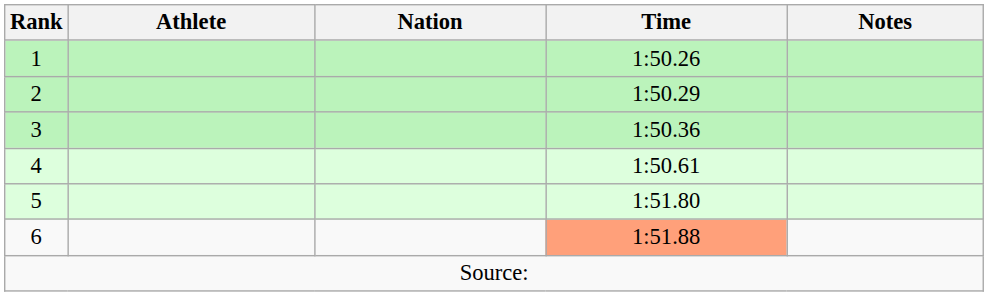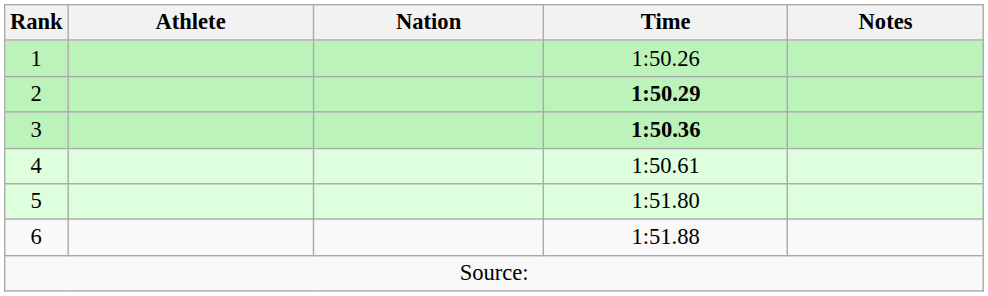2 | Time: normal -> bold
3 | Time: normal -> bold
6 | Time: lightsalmon background -> no background
